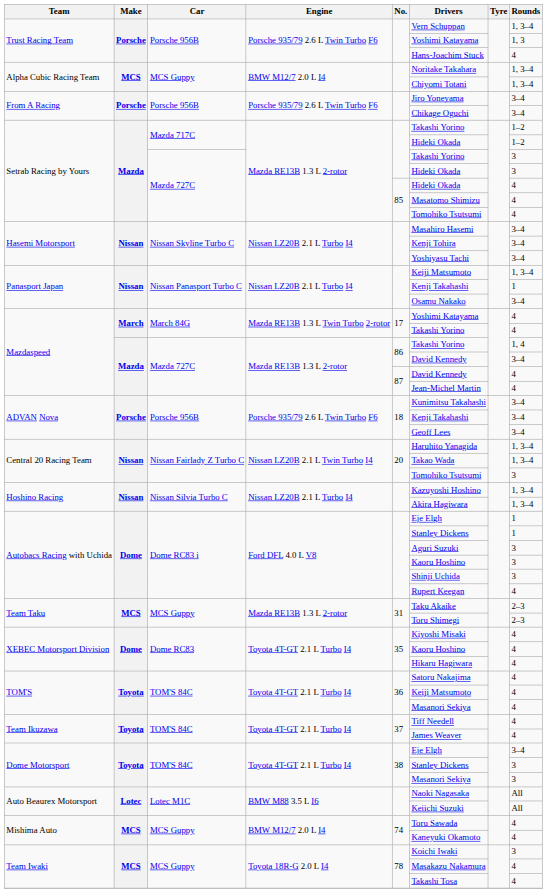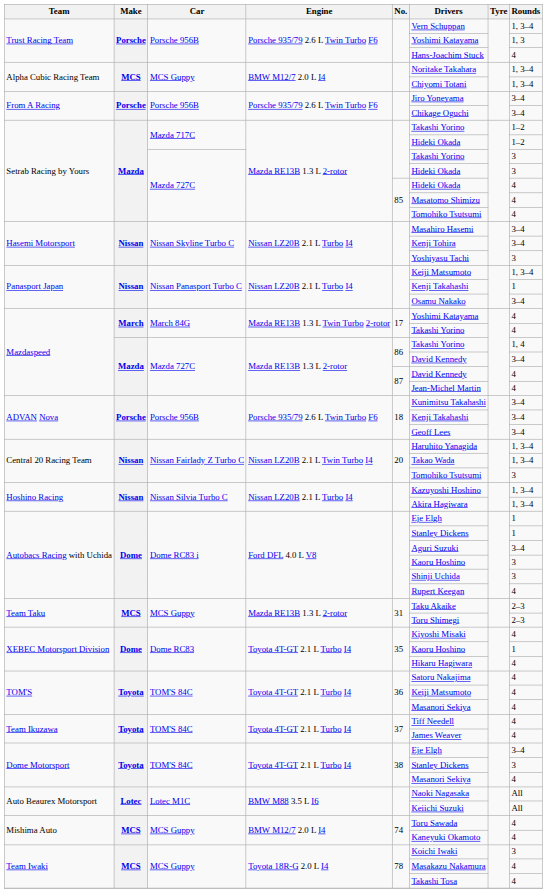row 18 | Rounds: 3–4 -> 3
row 38 | Rounds: 3 -> 3–4
row 45 | Rounds: 4 -> 1
row 54 | Rounds: 3 -> 4
